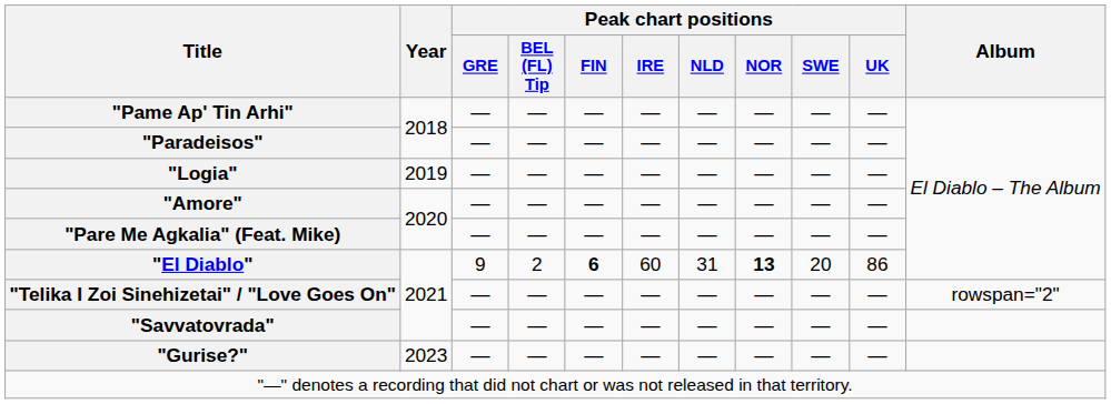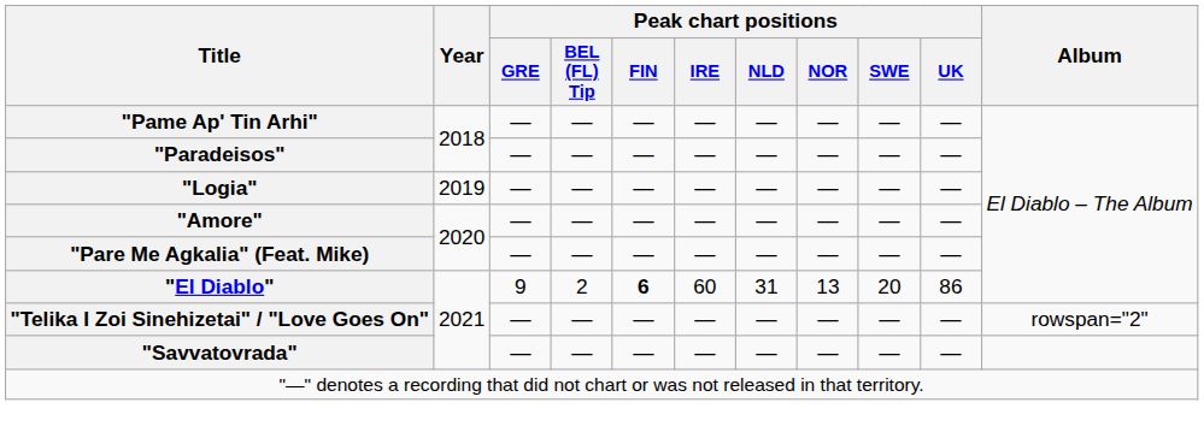"El Diablo" | Peak chart positions / NOR: bold -> normal
- row: "Gurise?" | 2023 | — | — | — | — | — | — | — | —
